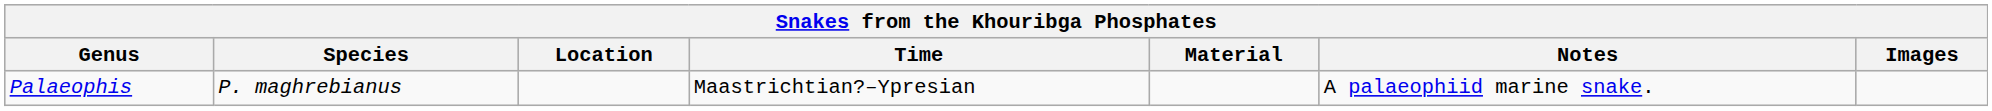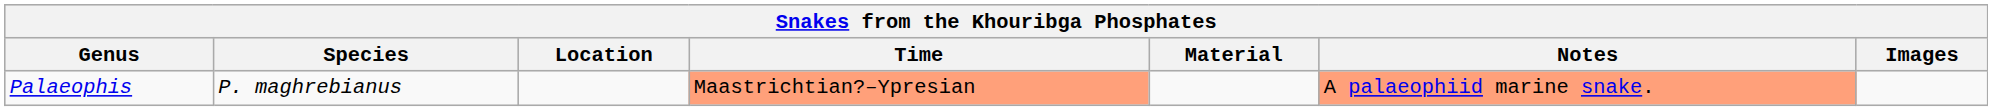Palaeophis | Time: no background -> lightsalmon background
Palaeophis | Notes: no background -> lightsalmon background
